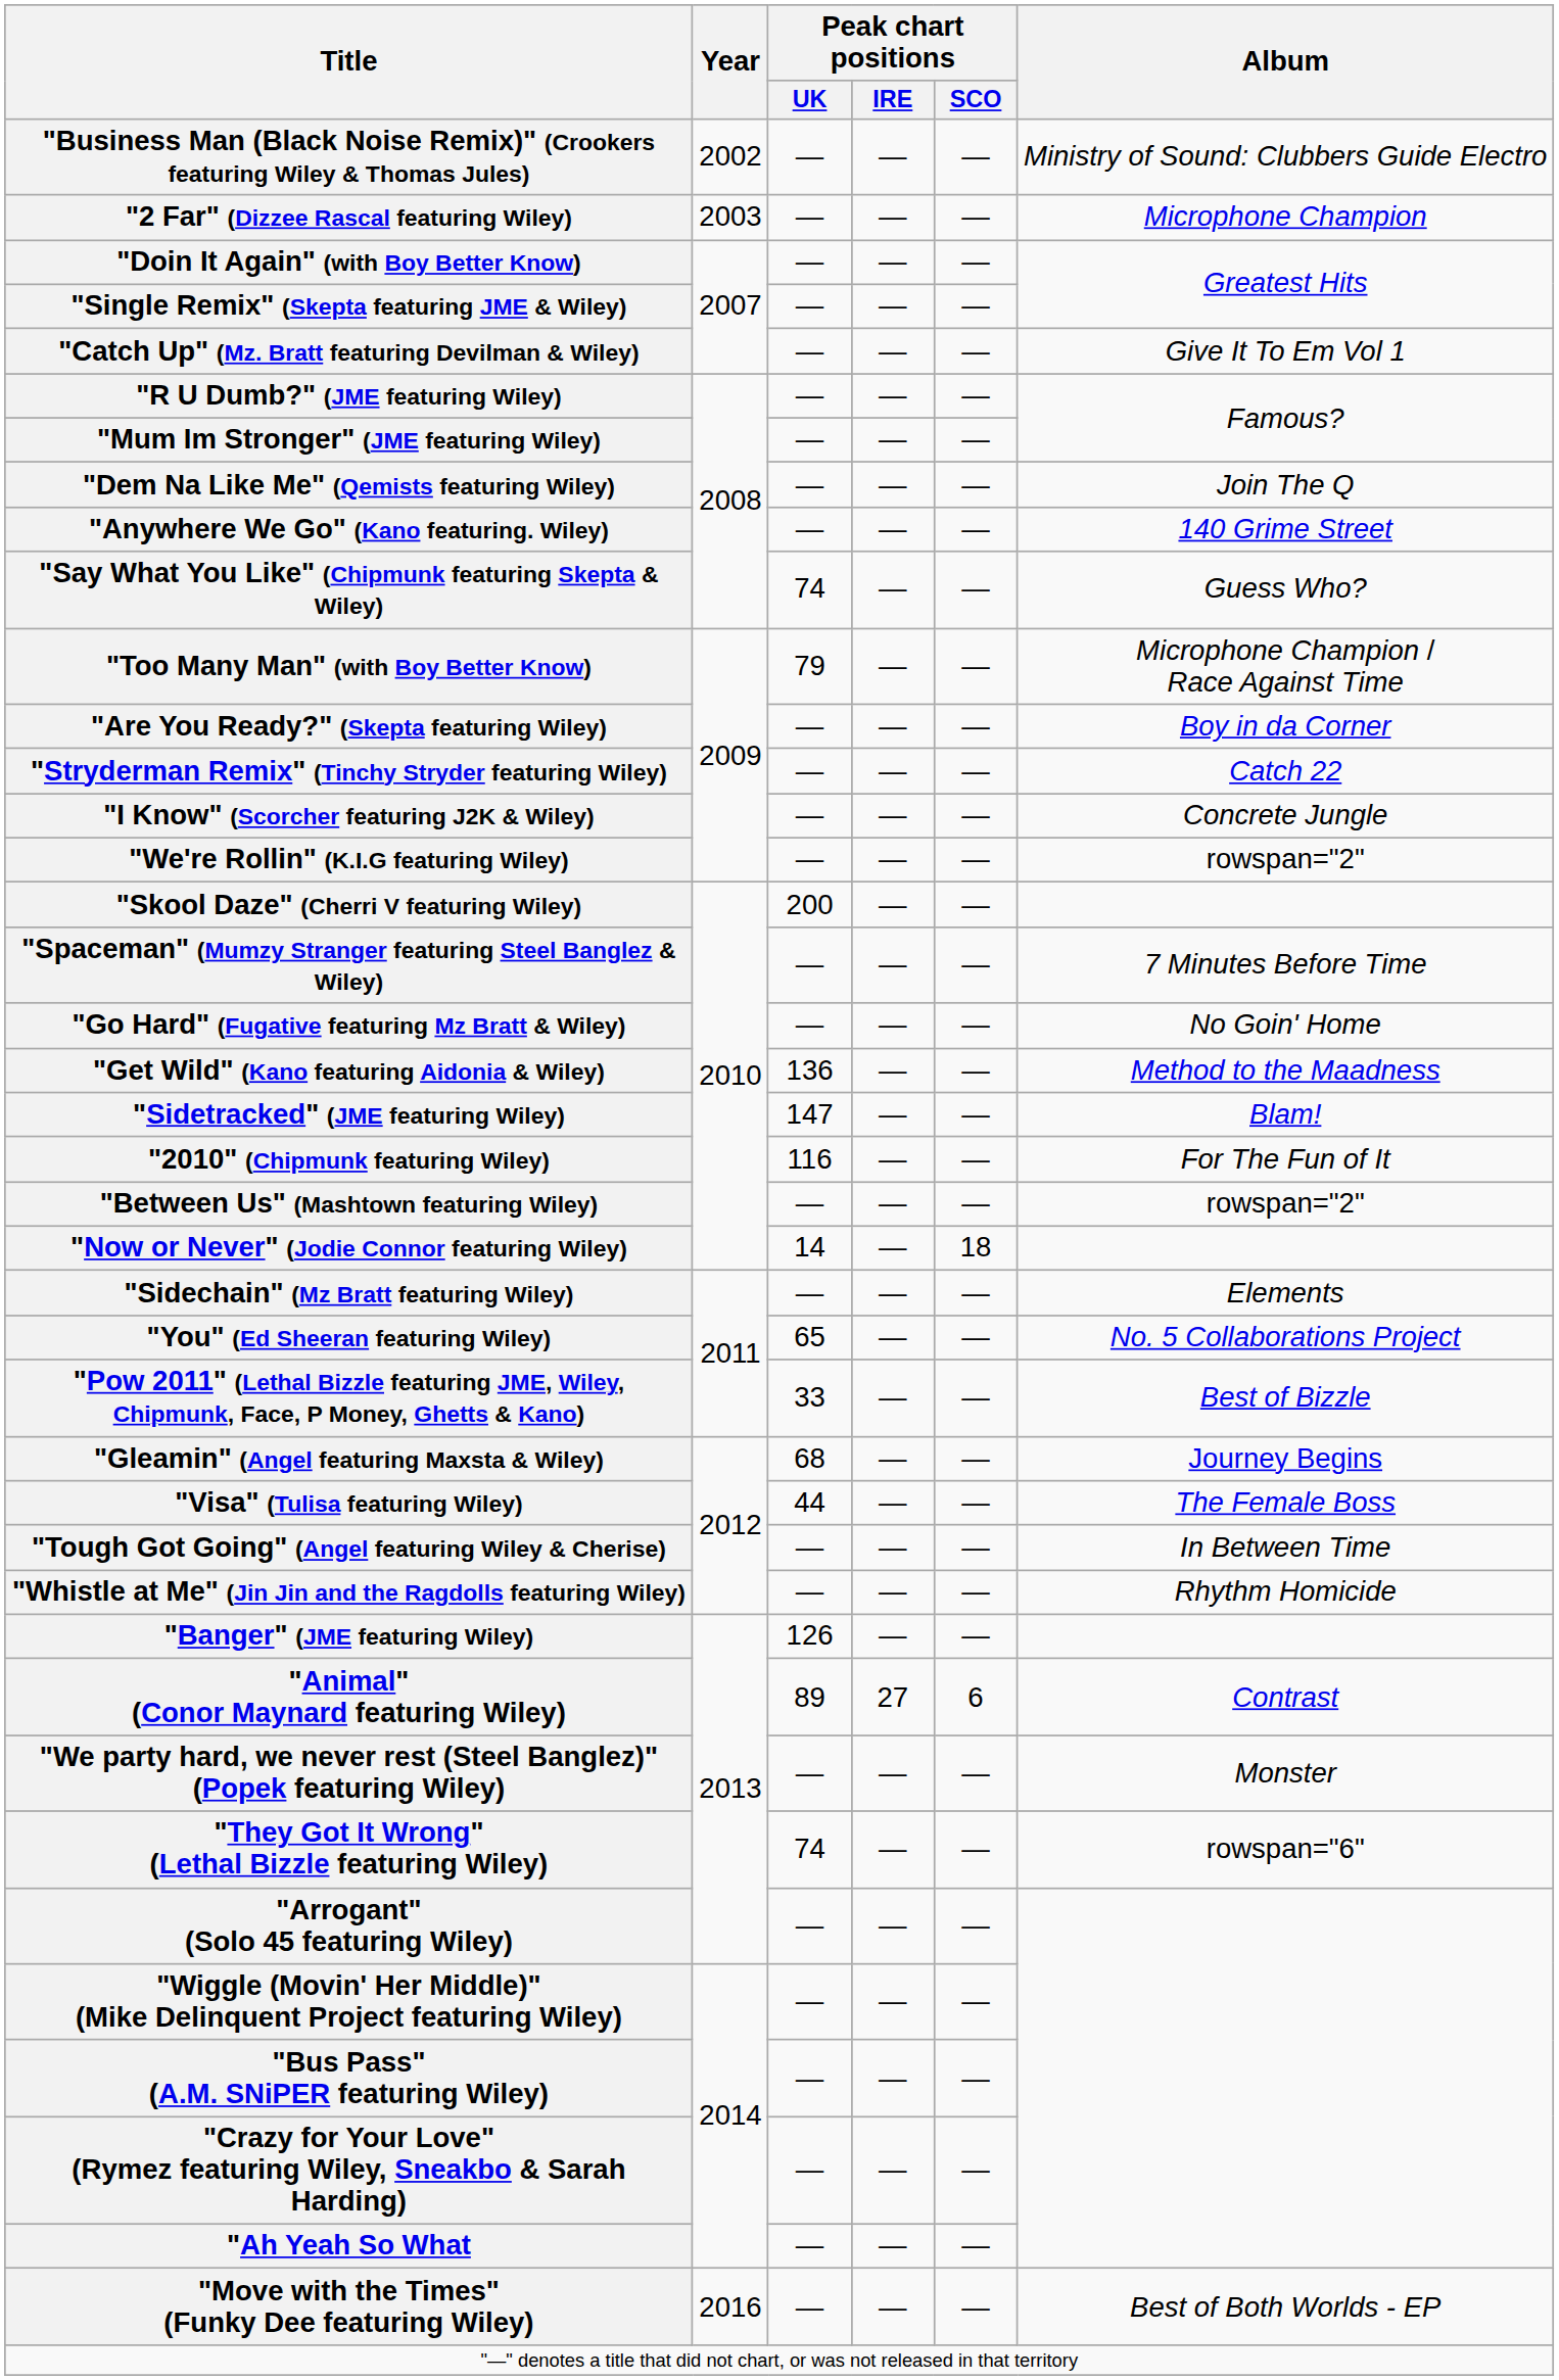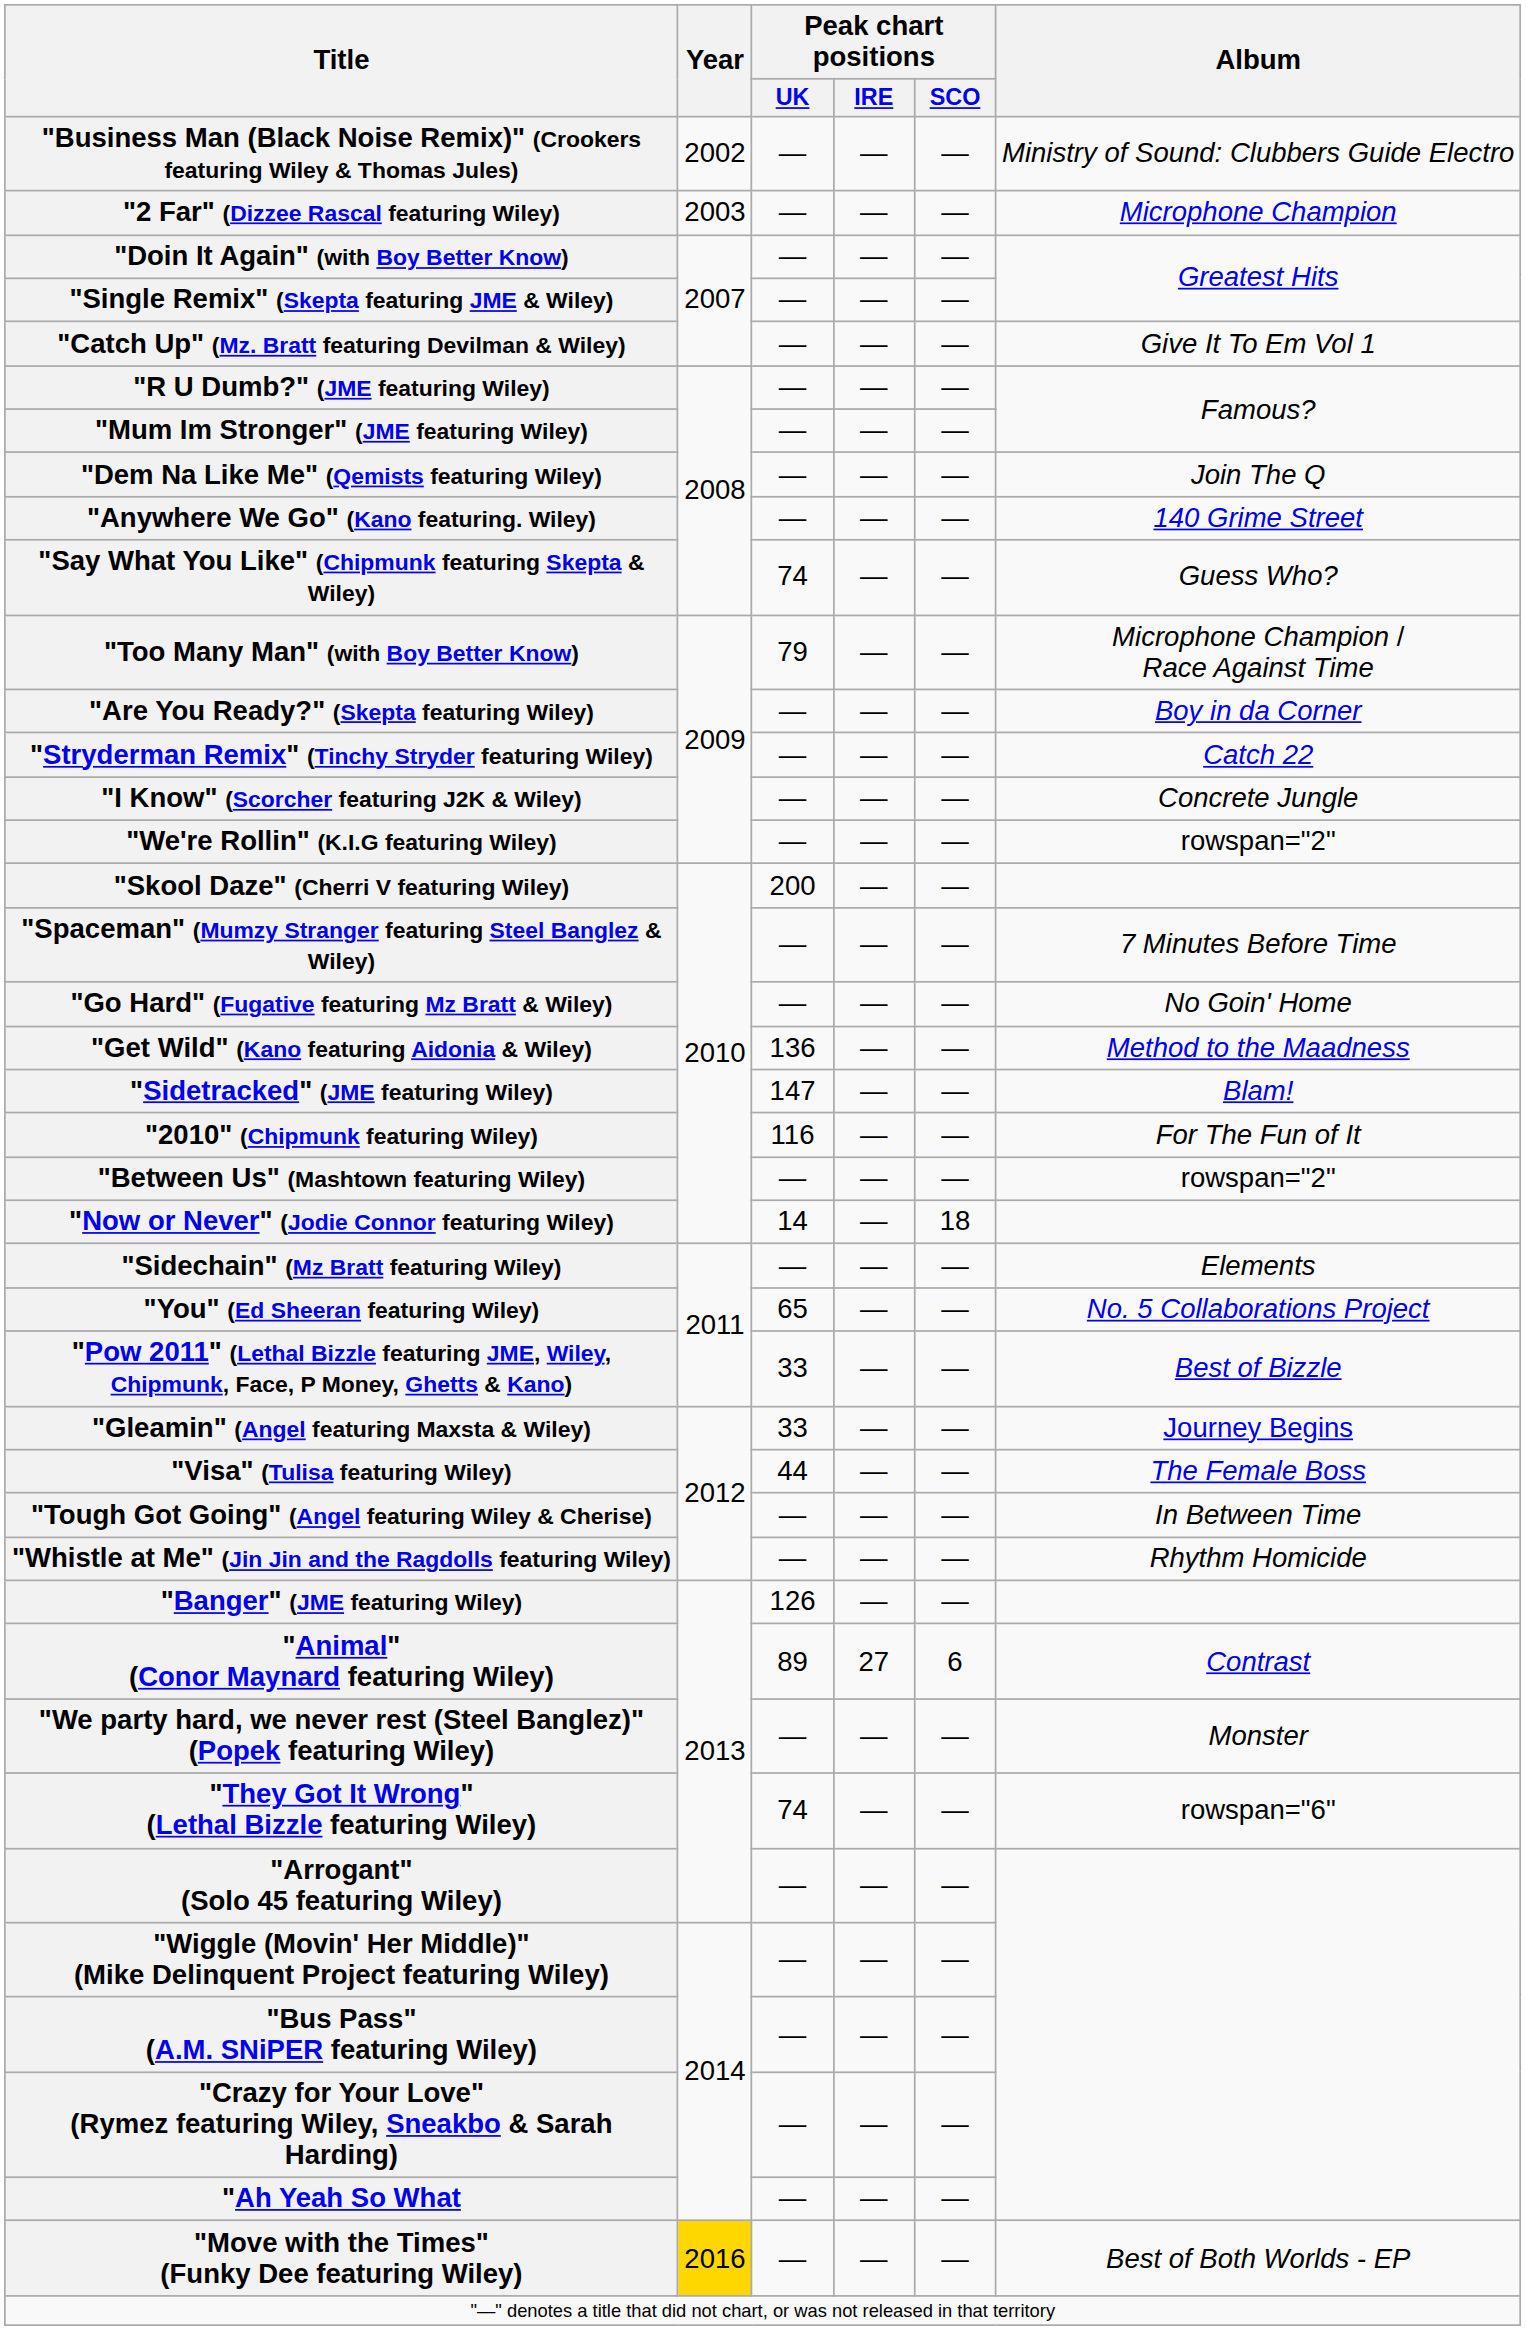"Gleamin" (Angel featuring Maxsta & Wiley) | Peak chart positions / UK: 68 -> 33
"Move with the Times" (Funky Dee featuring Wiley) | Year: no background -> gold background
